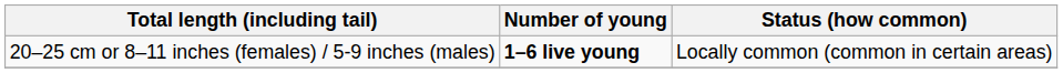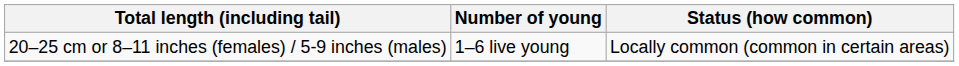20–25 cm or 8–11 inches (females) / 5-9 inches (males) | Number of young: bold -> normal
